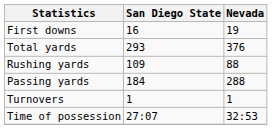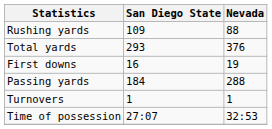rows swapped: First downs <-> Rushing yards
